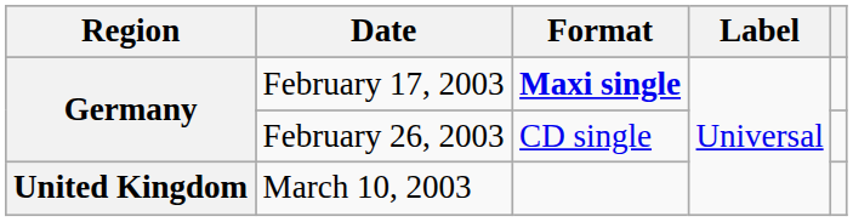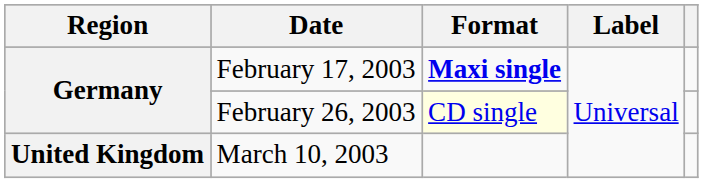February 26, 2003 | Format: no background -> lightyellow background
